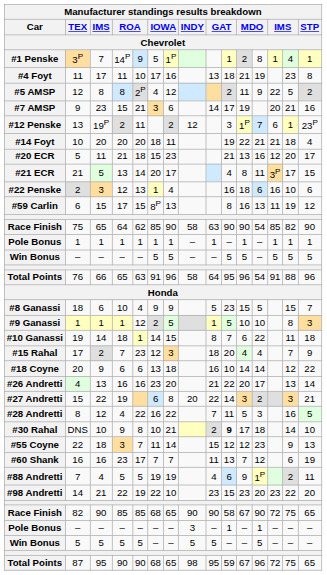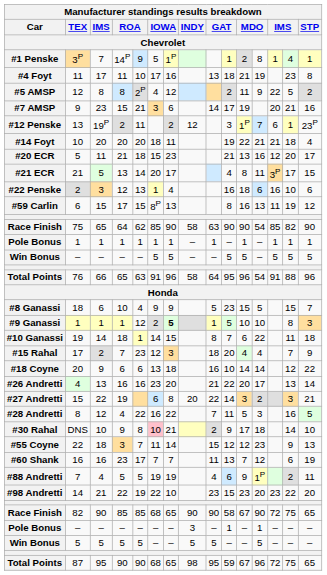#9 Ganassi / 1 | column 7: normal -> bold
DNS | column 6: no background -> pink background
DNS | column 10: bold -> normal
